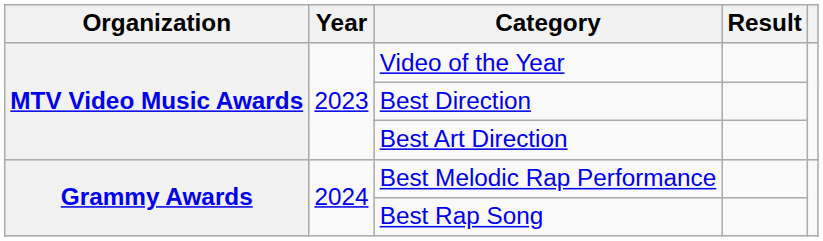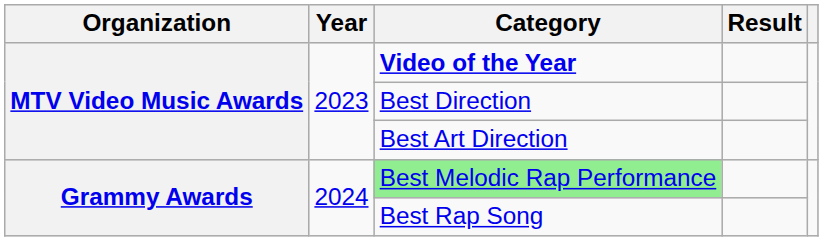Video of the Year | Category: normal -> bold
Best Melodic Rap Performance | Category: no background -> lightgreen background
